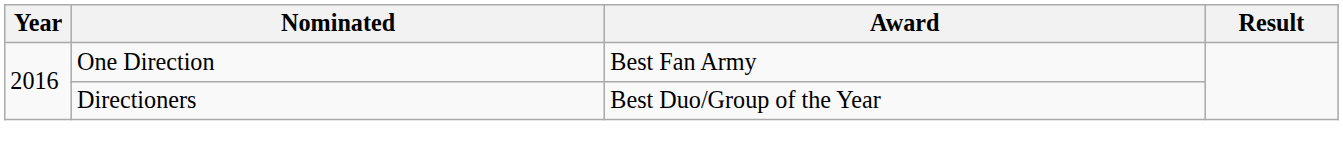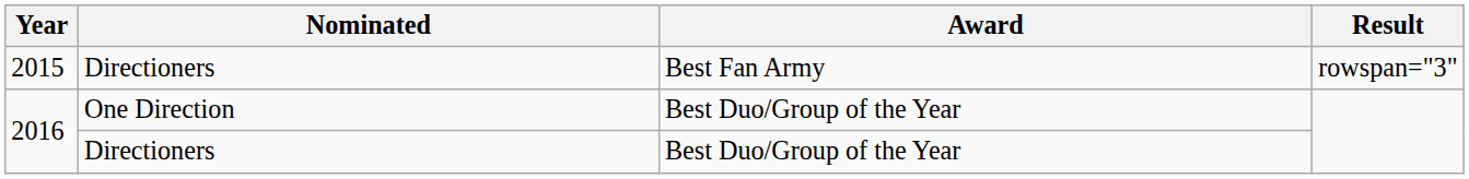+ row: 2015 | Directioners | Best Fan Army | rowspan="3"
2016 / One Direction | Award: Best Fan Army -> Best Duo/Group of the Year
